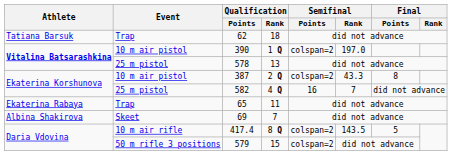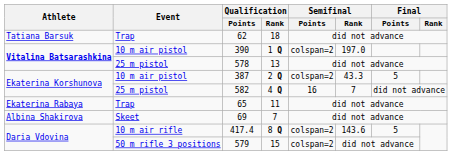387 | Final / Points: 8 -> 5
417.4 | Semifinal / Rank: 143.5 -> 143.6
